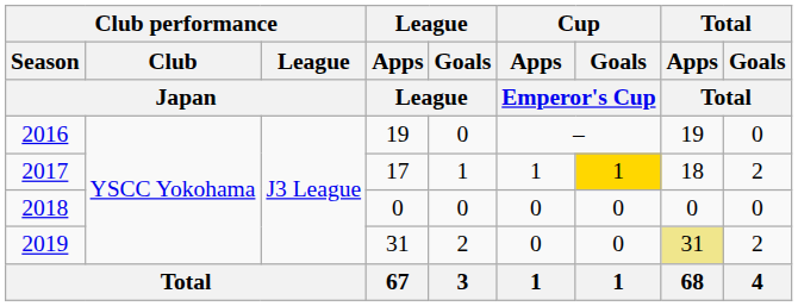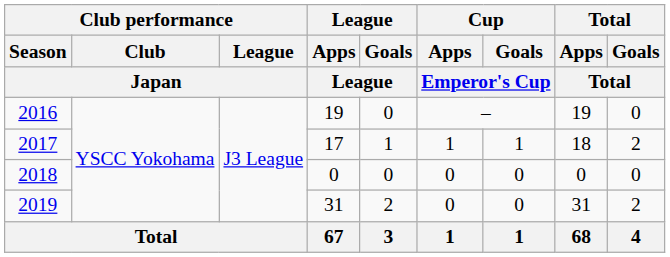2017 | Cup / Goals / Emperor's Cup: gold background -> no background
2019 | Total / Apps / Total: khaki background -> no background
